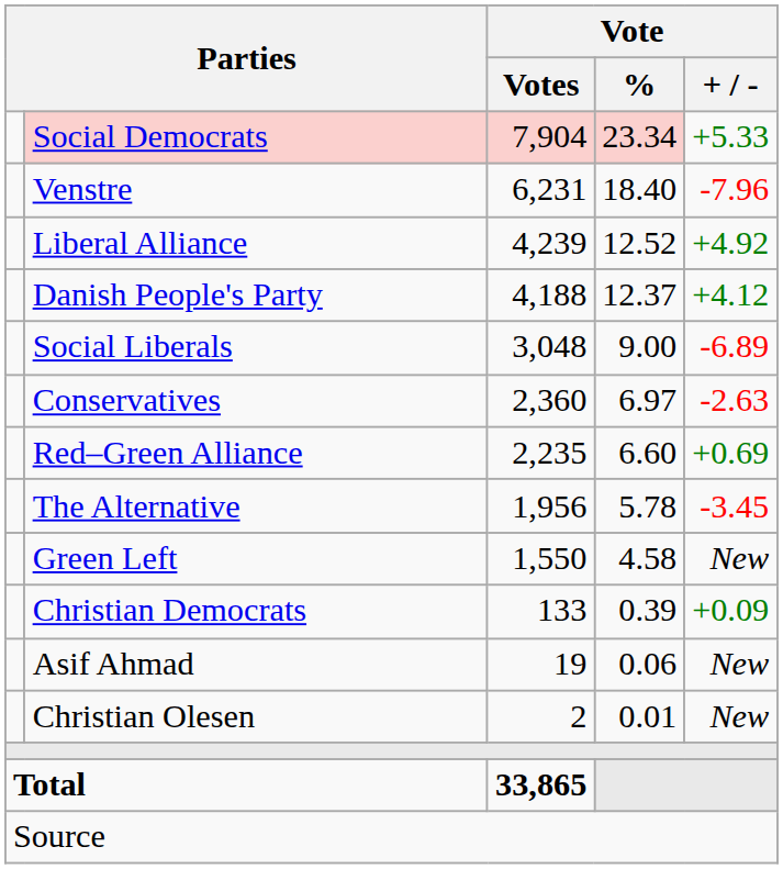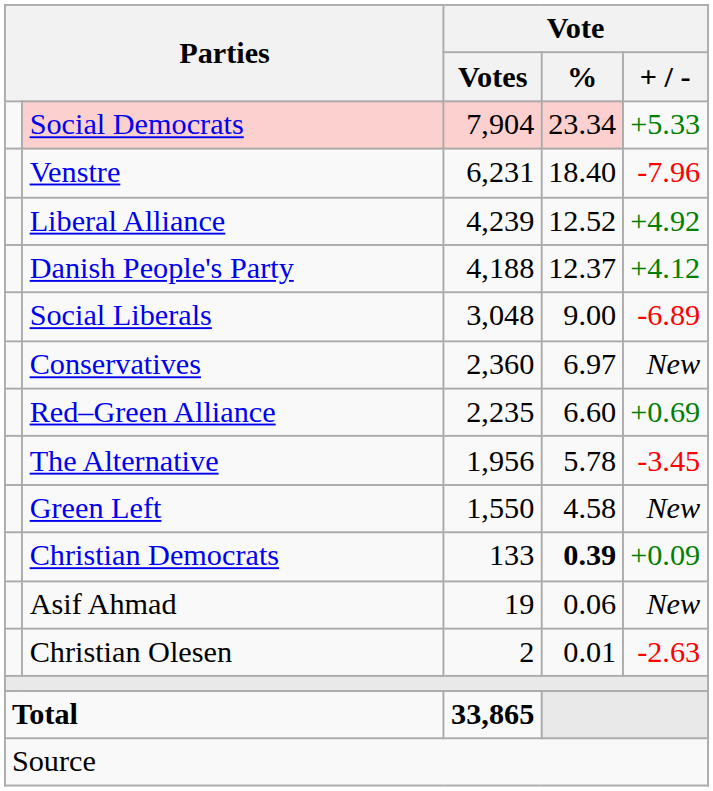Conservatives | Vote / + / -: -2.63 -> New
Christian Democrats | Vote / %: normal -> bold
Christian Olesen | Vote / + / -: New -> -2.63
